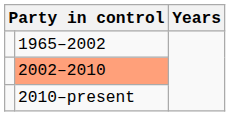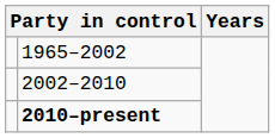2002–2010 | column 2: lightsalmon background -> no background
2010–present | column 2: normal -> bold
